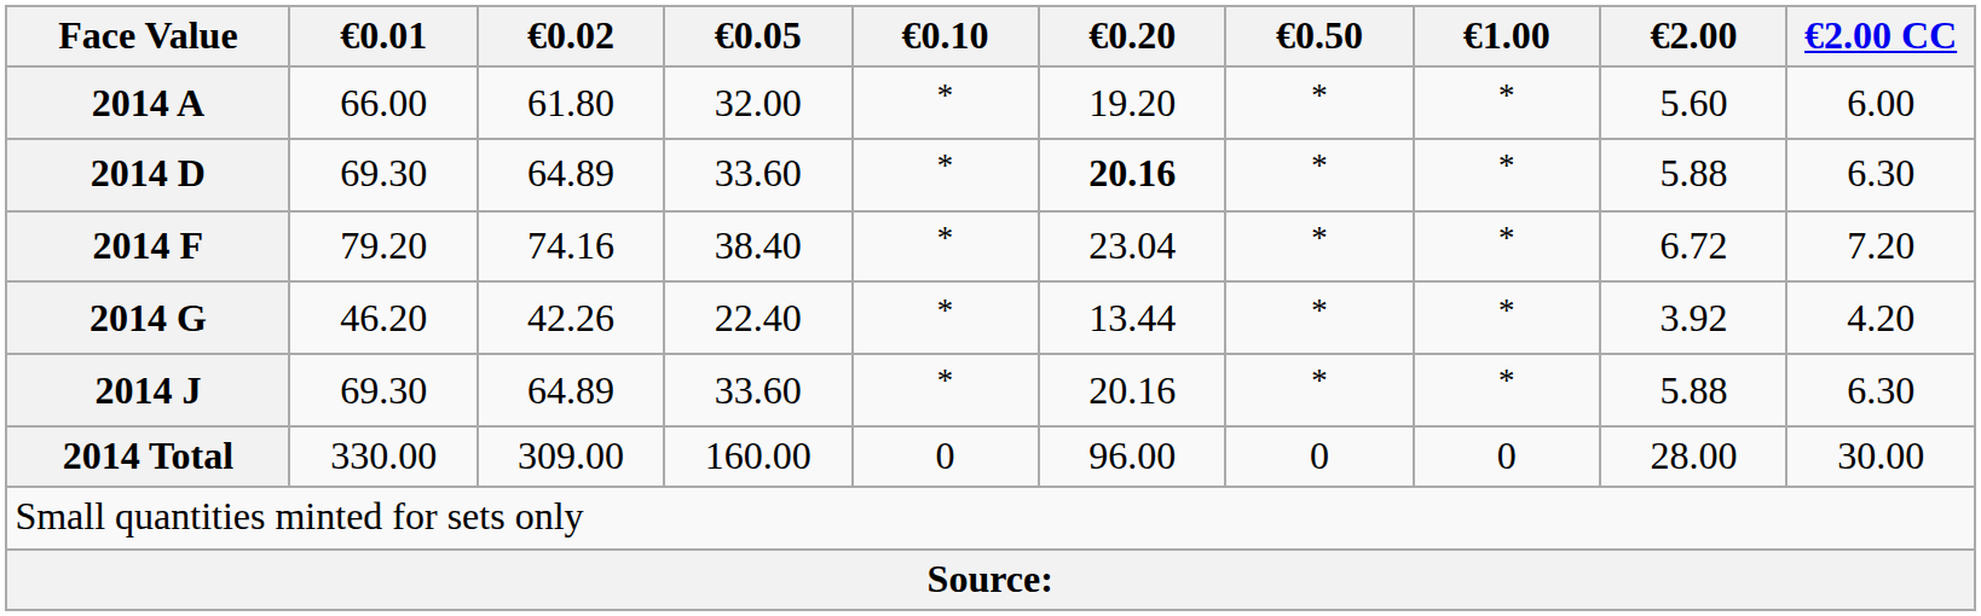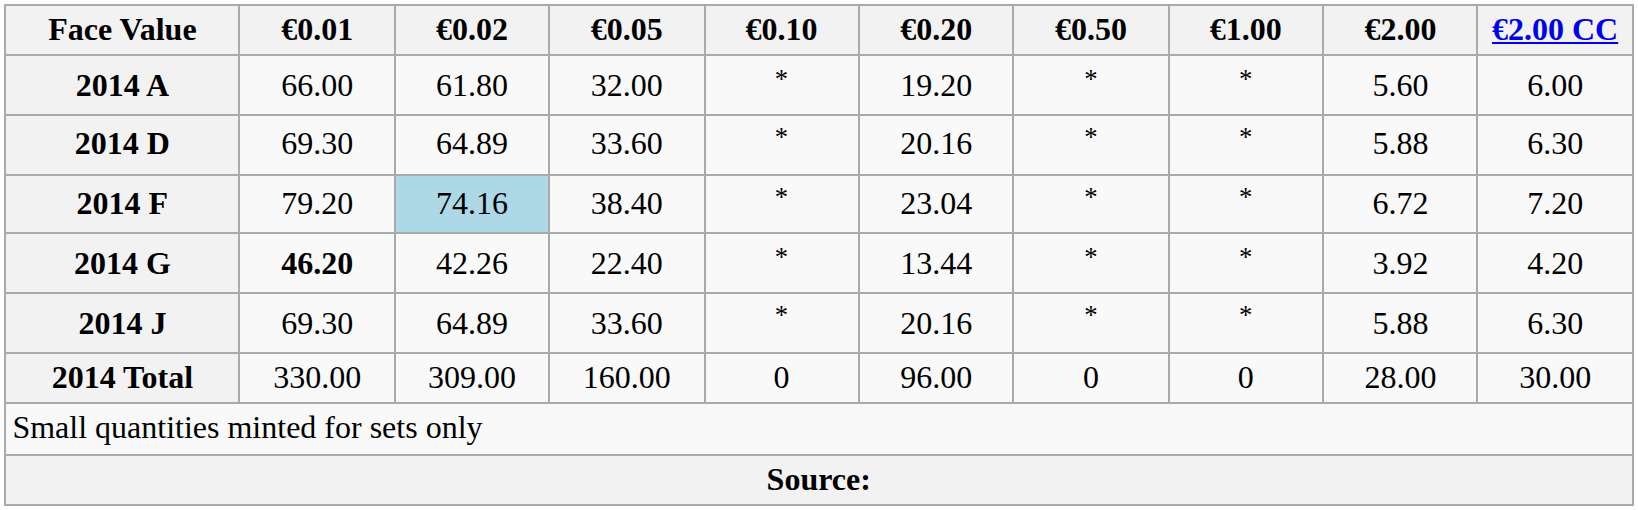2014 D | €0.20: bold -> normal
2014 F | €0.02: no background -> lightblue background
2014 G | €0.01: normal -> bold
